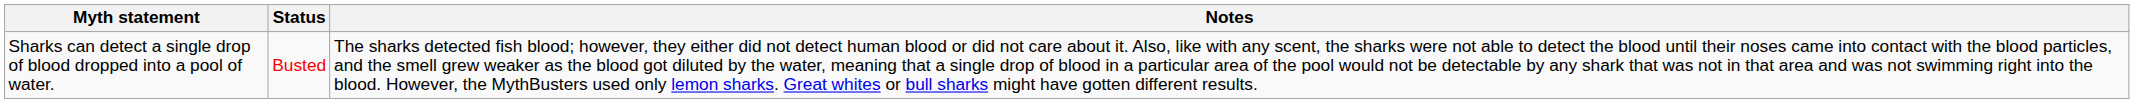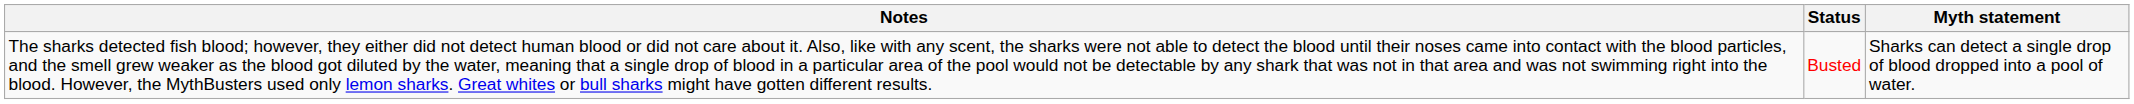columns swapped: Myth statement <-> Notes
